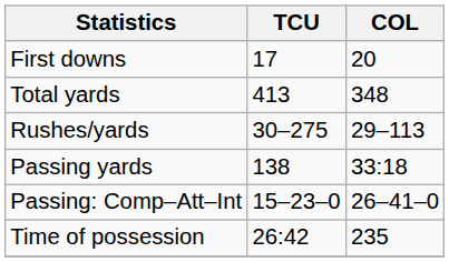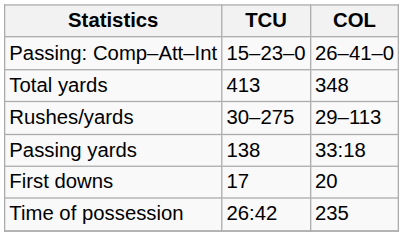rows swapped: First downs <-> Passing: Comp–Att–Int
